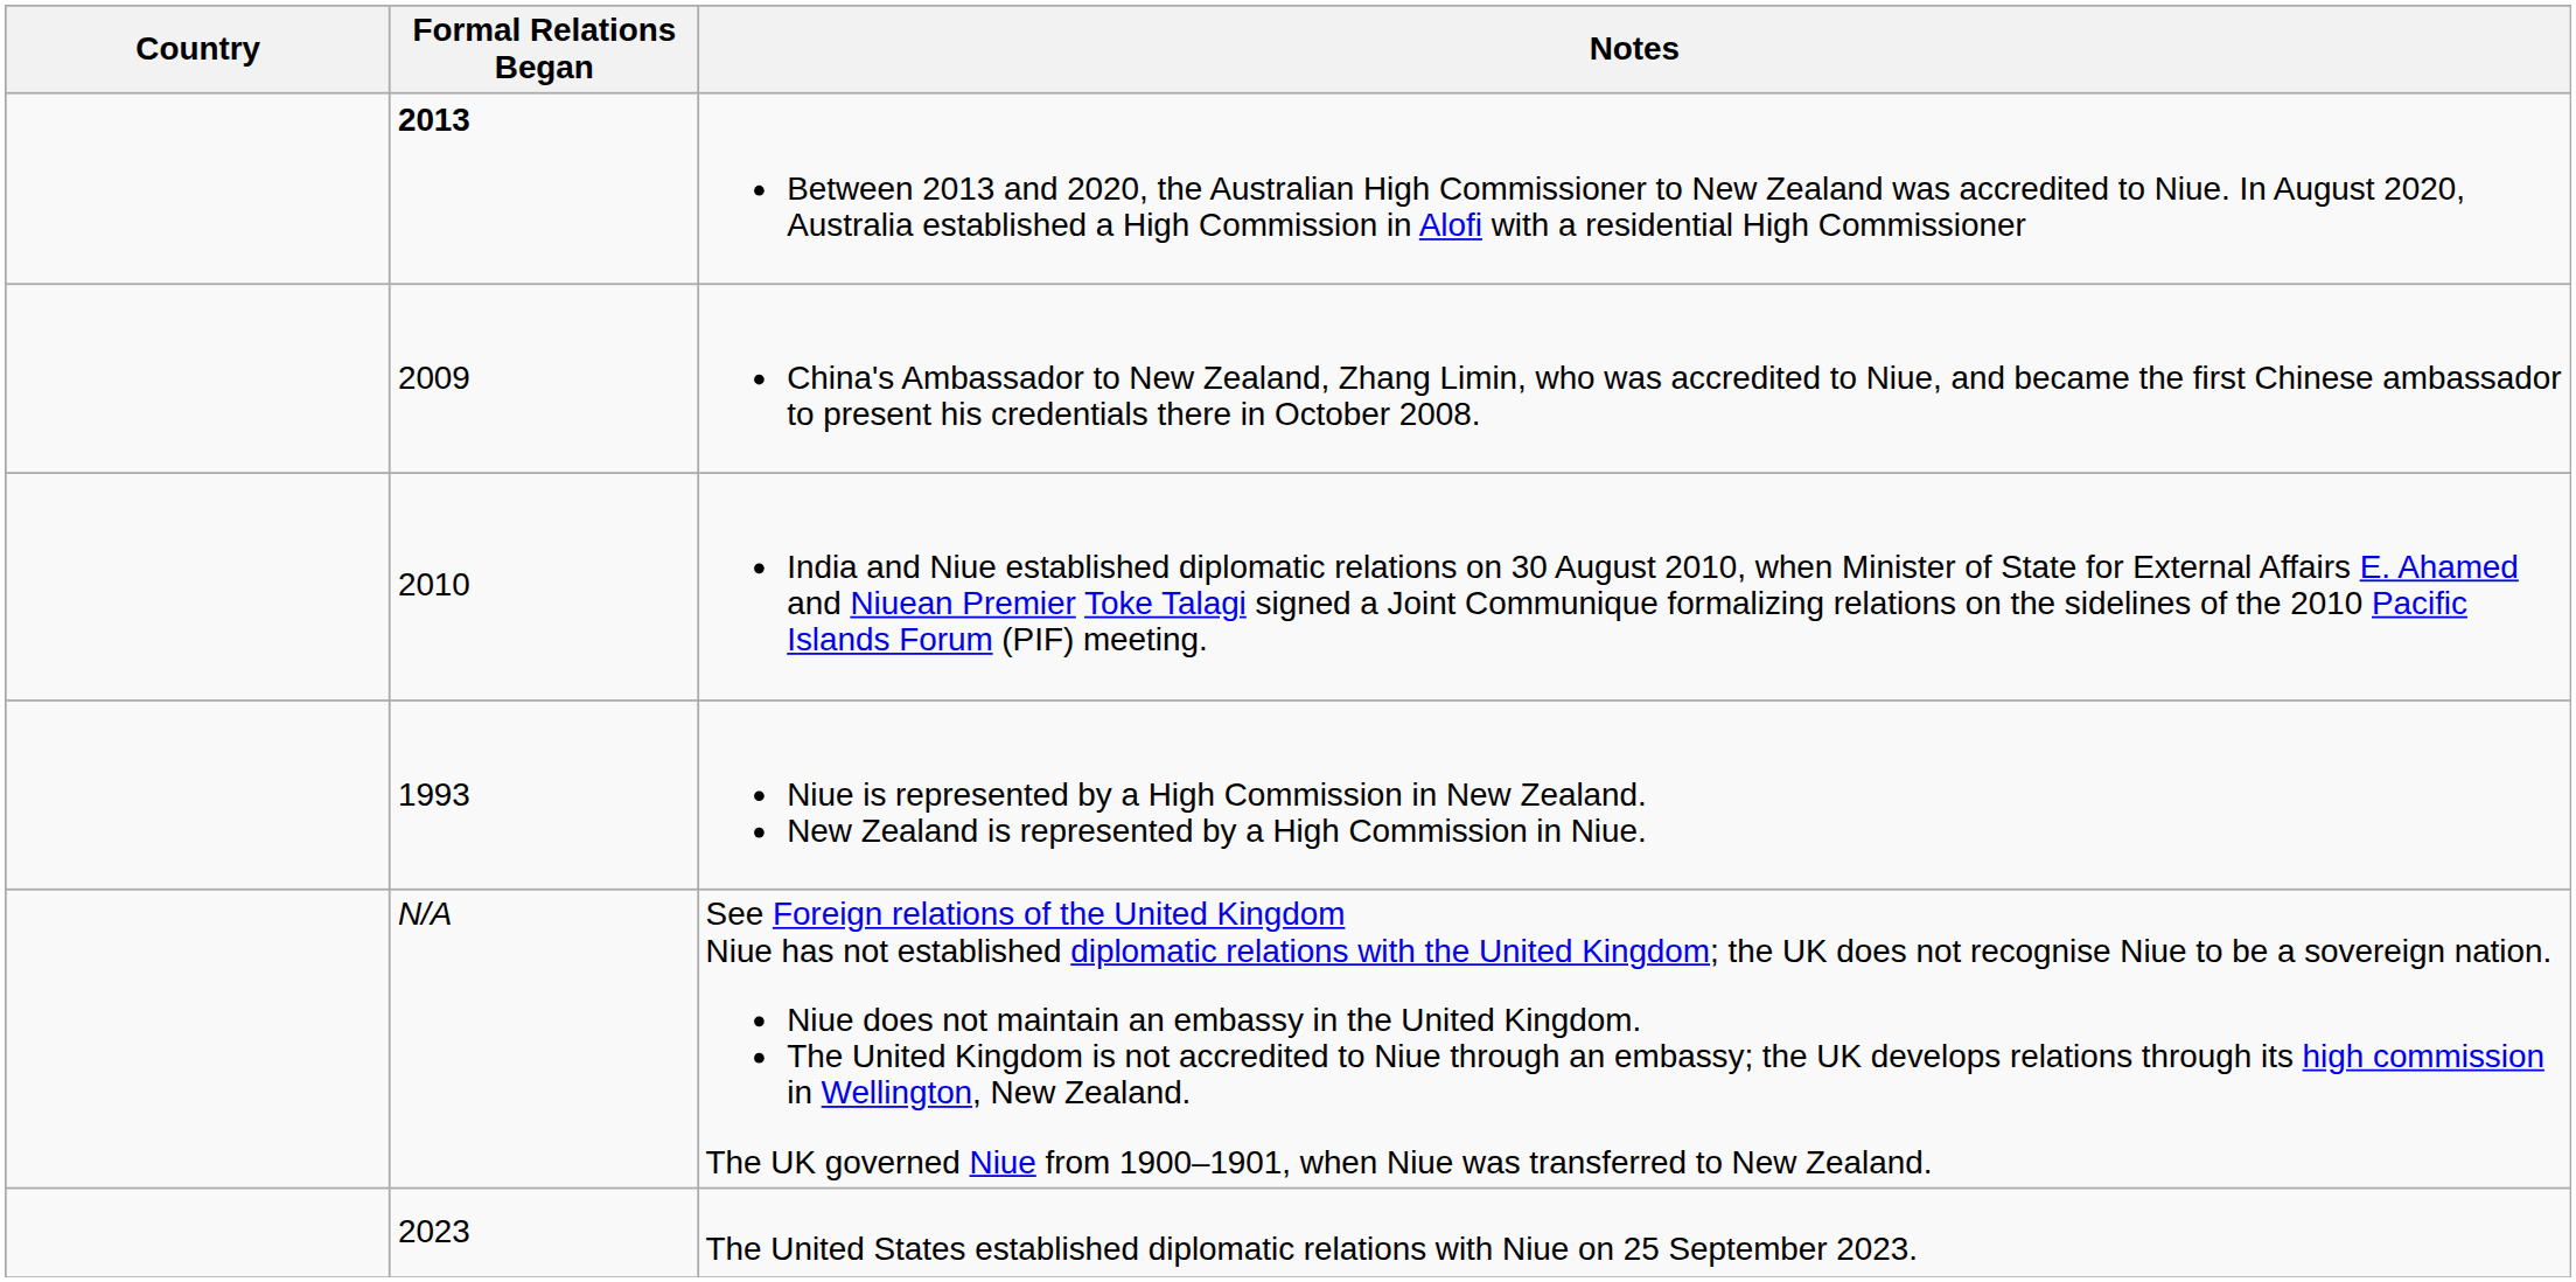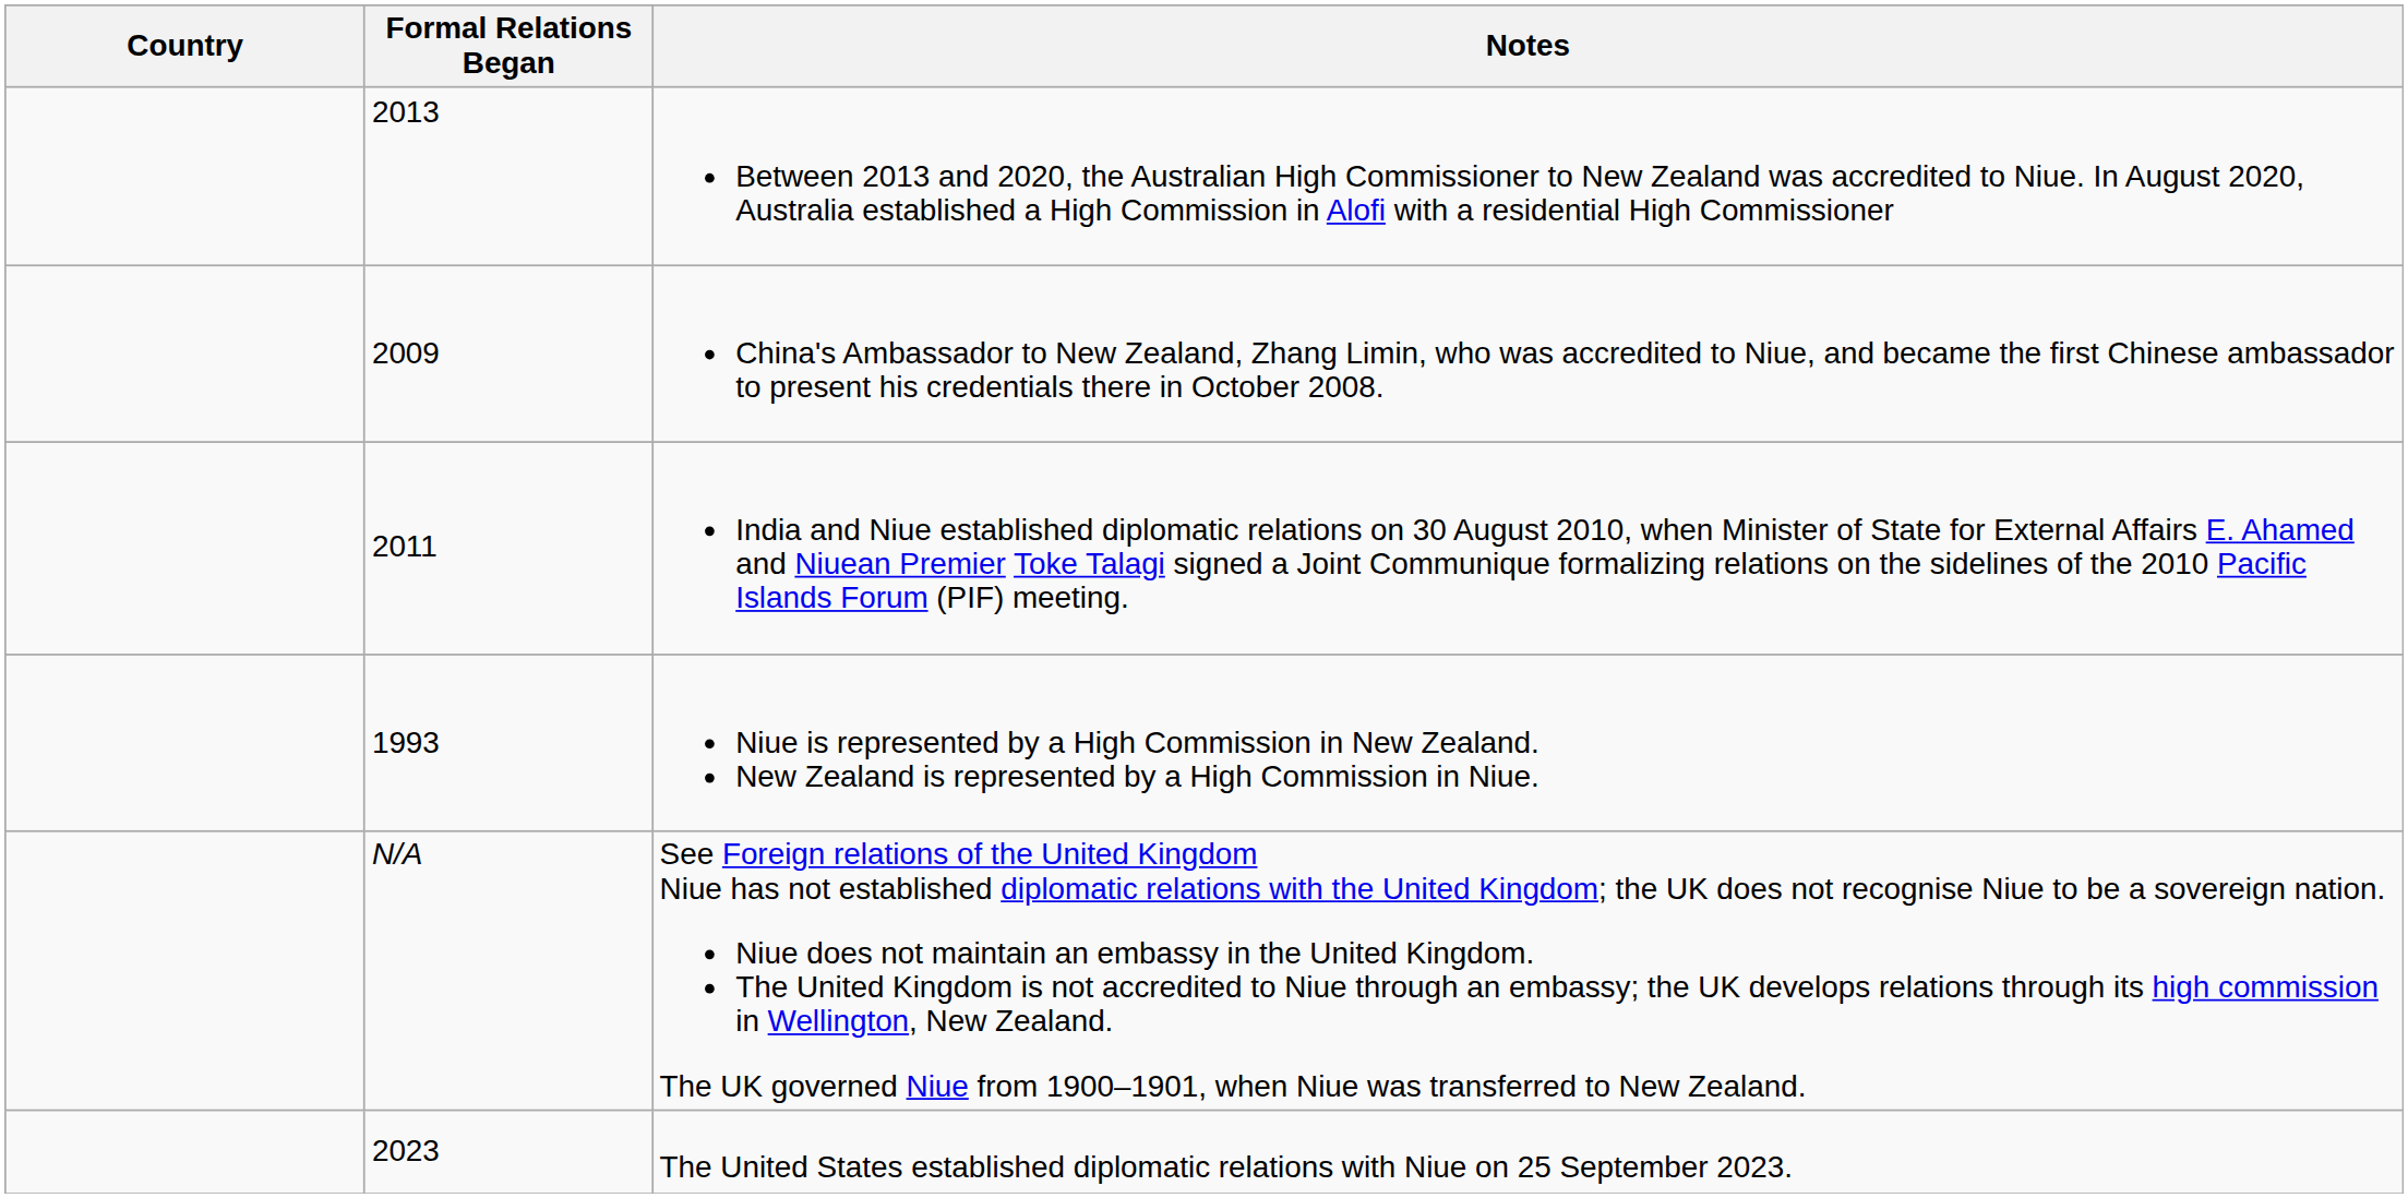row 2 | Formal Relations Began: bold -> normal
row 4 | Formal Relations Began: 2010 -> 2011
